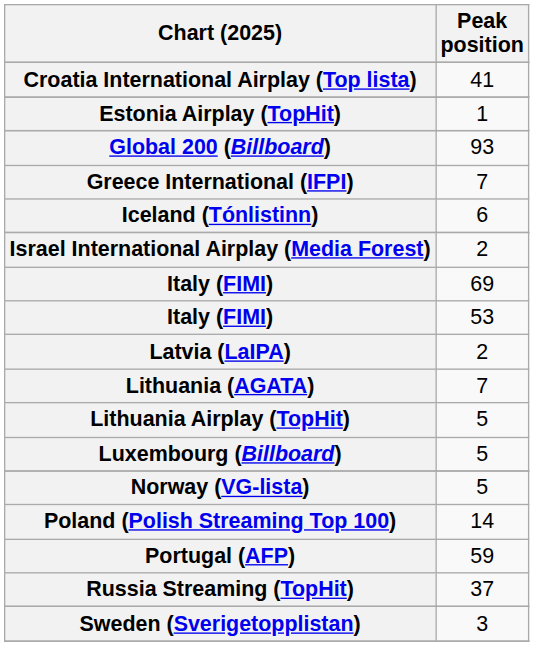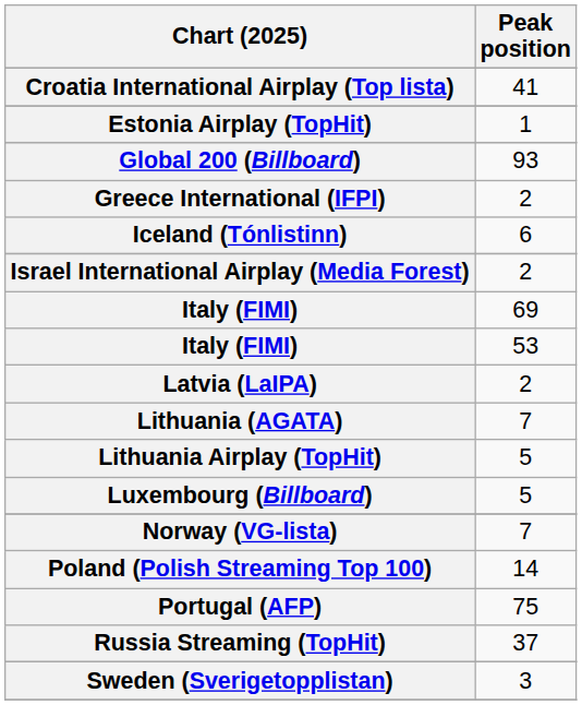row 5 | Peak position: 7 -> 2
row 14 | Peak position: 5 -> 7
row 16 | Peak position: 59 -> 75
